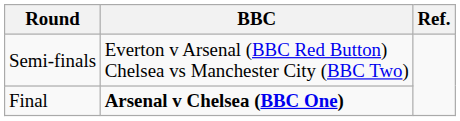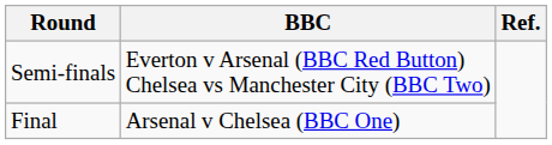Final | BBC: bold -> normal
